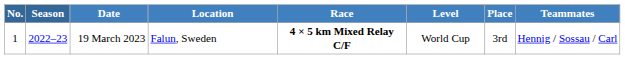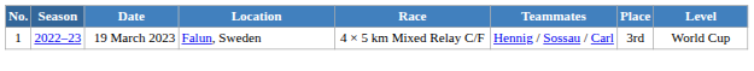columns swapped: Level <-> Teammates
19 March 2023 | Race: bold -> normal
